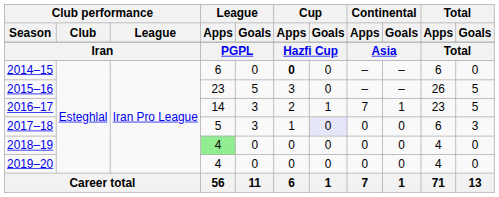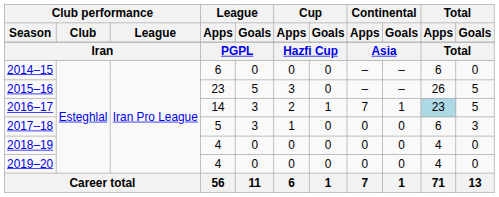2014–15 | Cup / Apps: bold -> normal
2016–17 | Total / Apps: no background -> lightblue background
2017–18 | Cup / Goals: lavender background -> no background
2018–19 | League / Apps: lightgreen background -> no background
